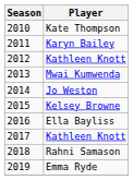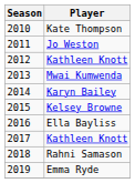row 3 | Player: Karyn Bailey -> Jo Weston
row 6 | Player: Jo Weston -> Karyn Bailey
